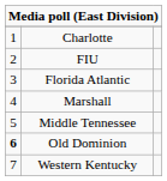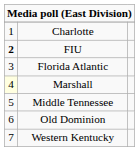FIU | column 1: normal -> bold
Marshall | column 1: no background -> lightyellow background
Old Dominion | column 1: bold -> normal
